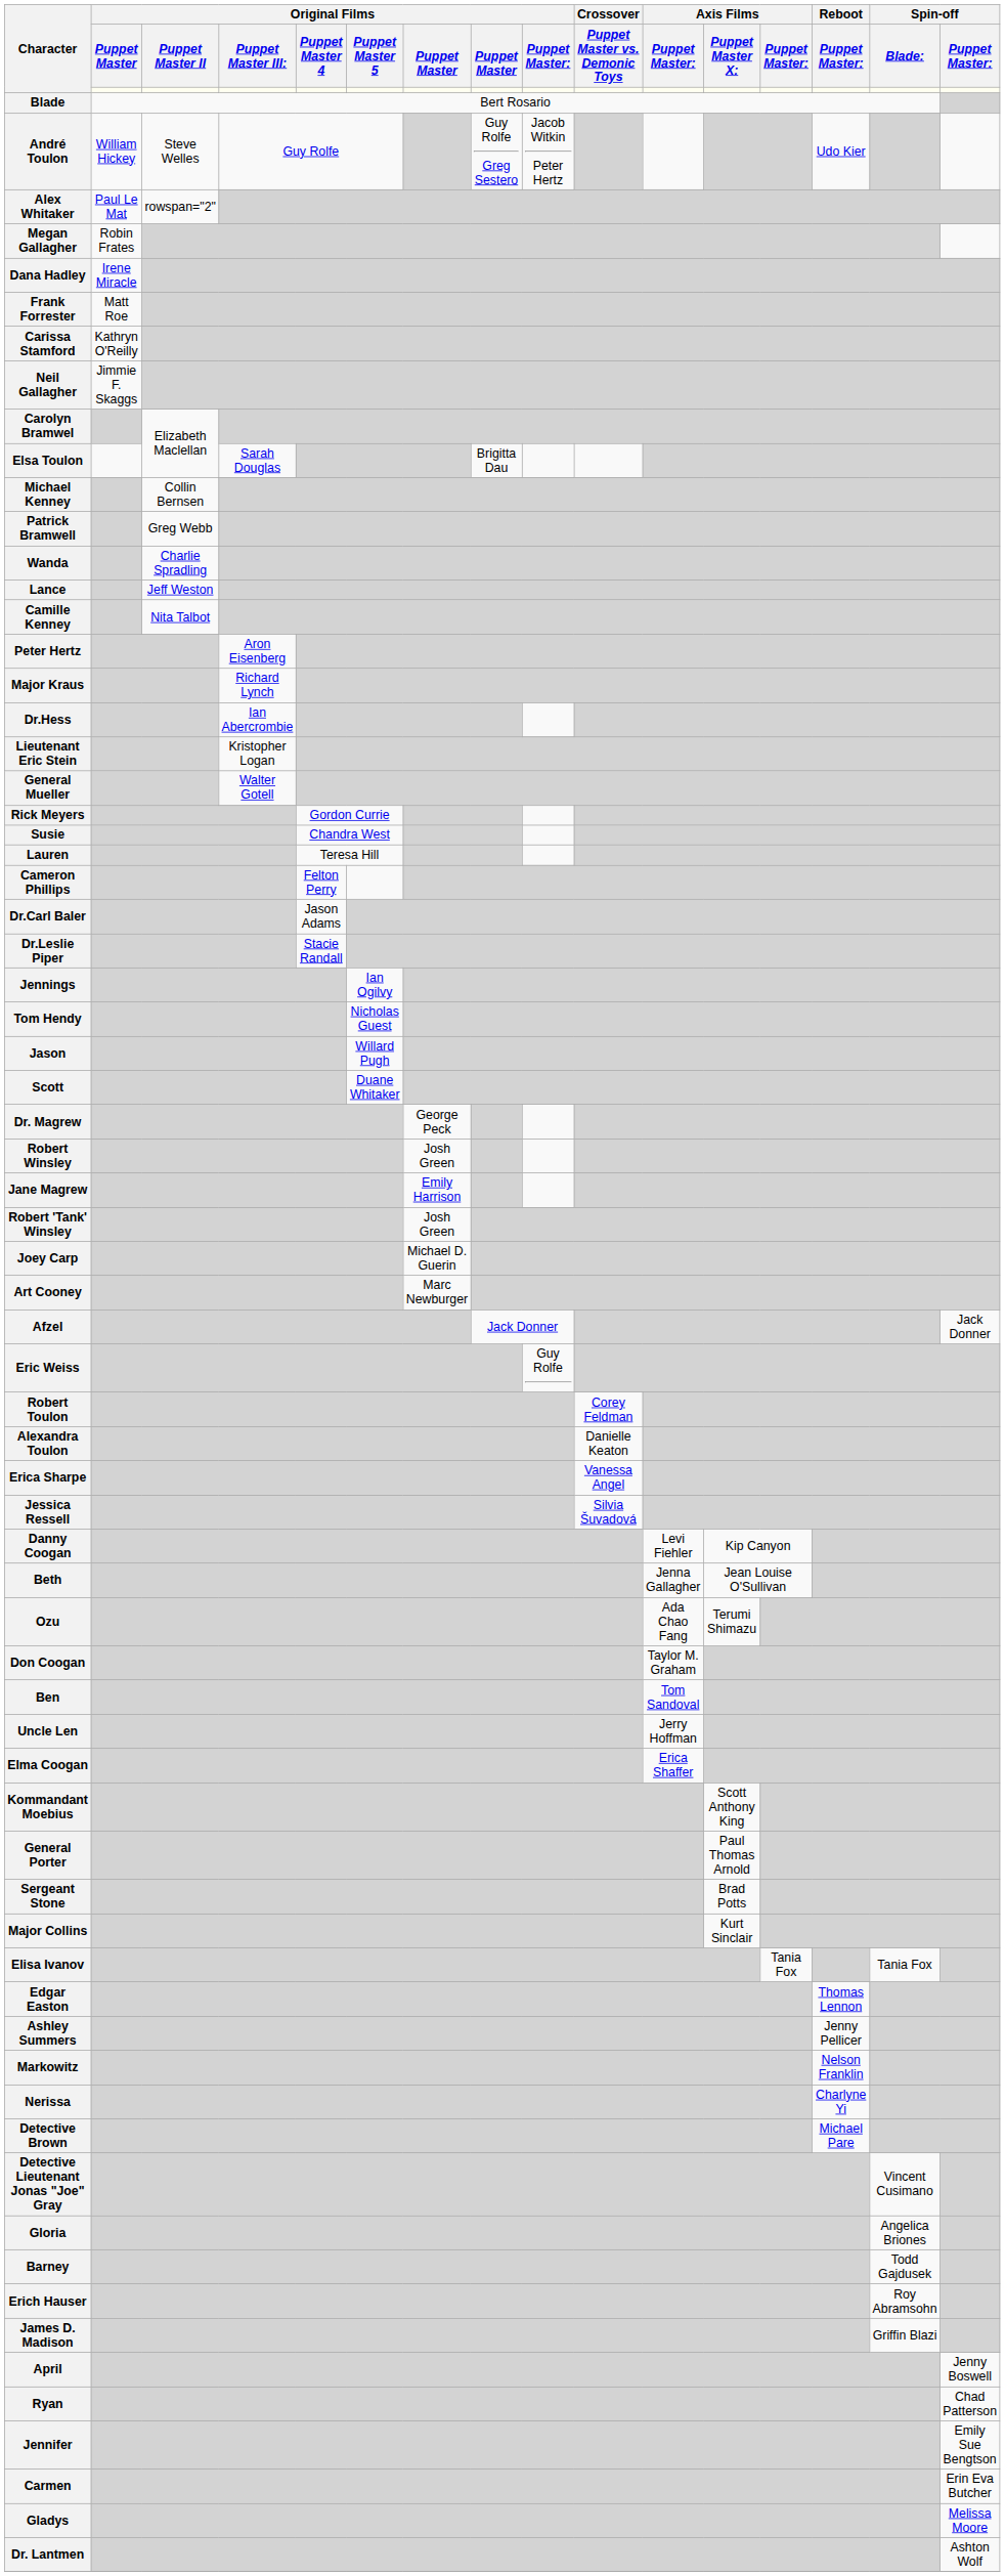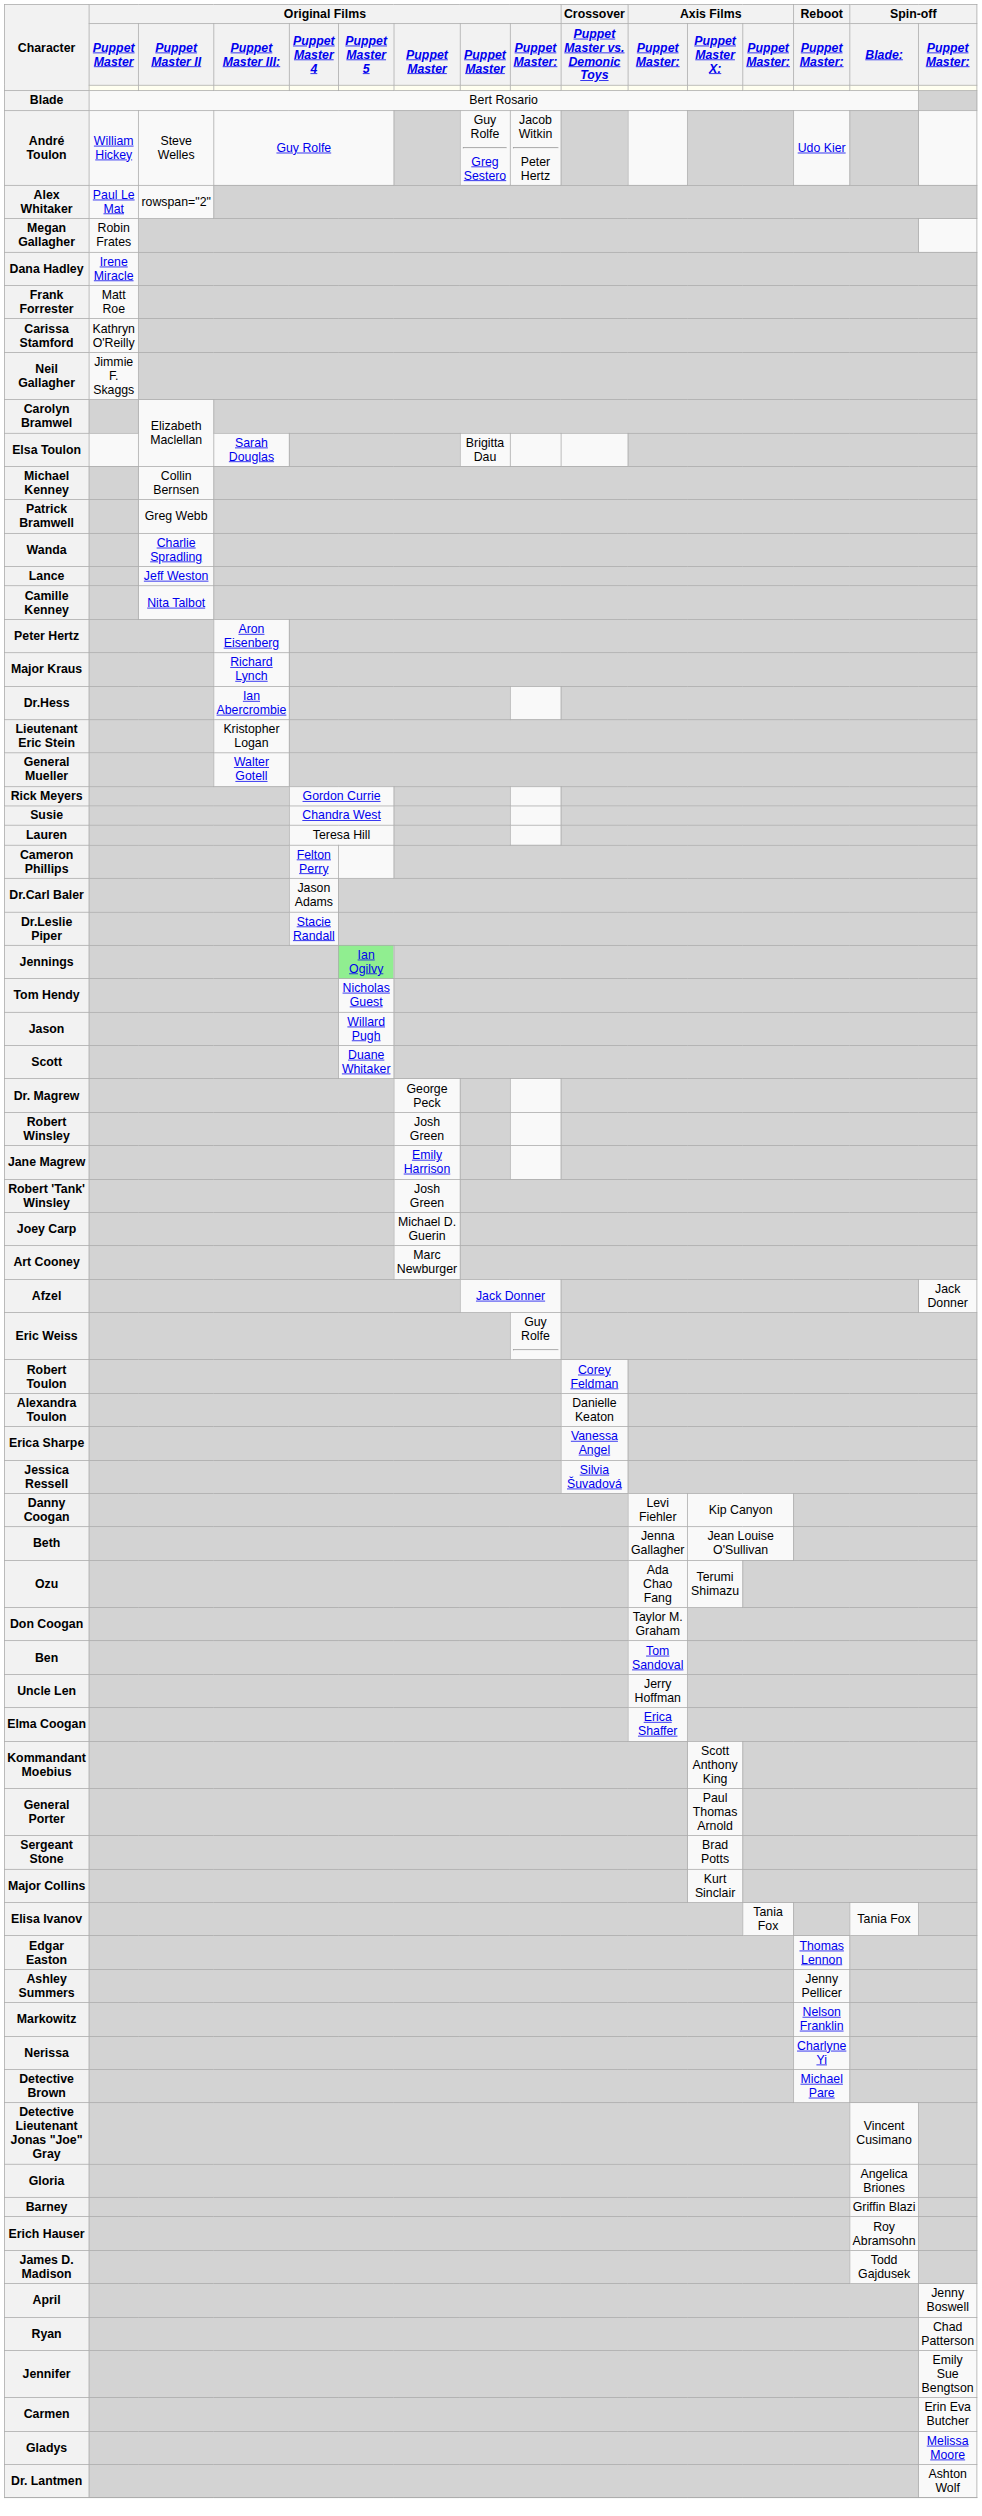Jennings | Original Films / Puppet Master 5: no background -> lightgreen background
Barney | Spin-off / Blade:: Todd Gajdusek -> Griffin Blazi
James D. Madison | Spin-off / Blade:: Griffin Blazi -> Todd Gajdusek
